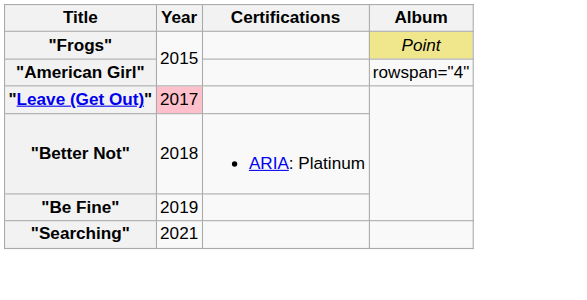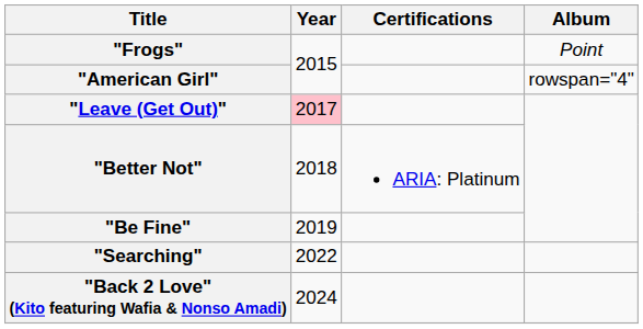"Frogs" | Album: khaki background -> no background
"Searching" | Year: 2021 -> 2022
+ row: "Back 2 Love" (Kito featuring Wafia & Nonso Amadi) | 2024
